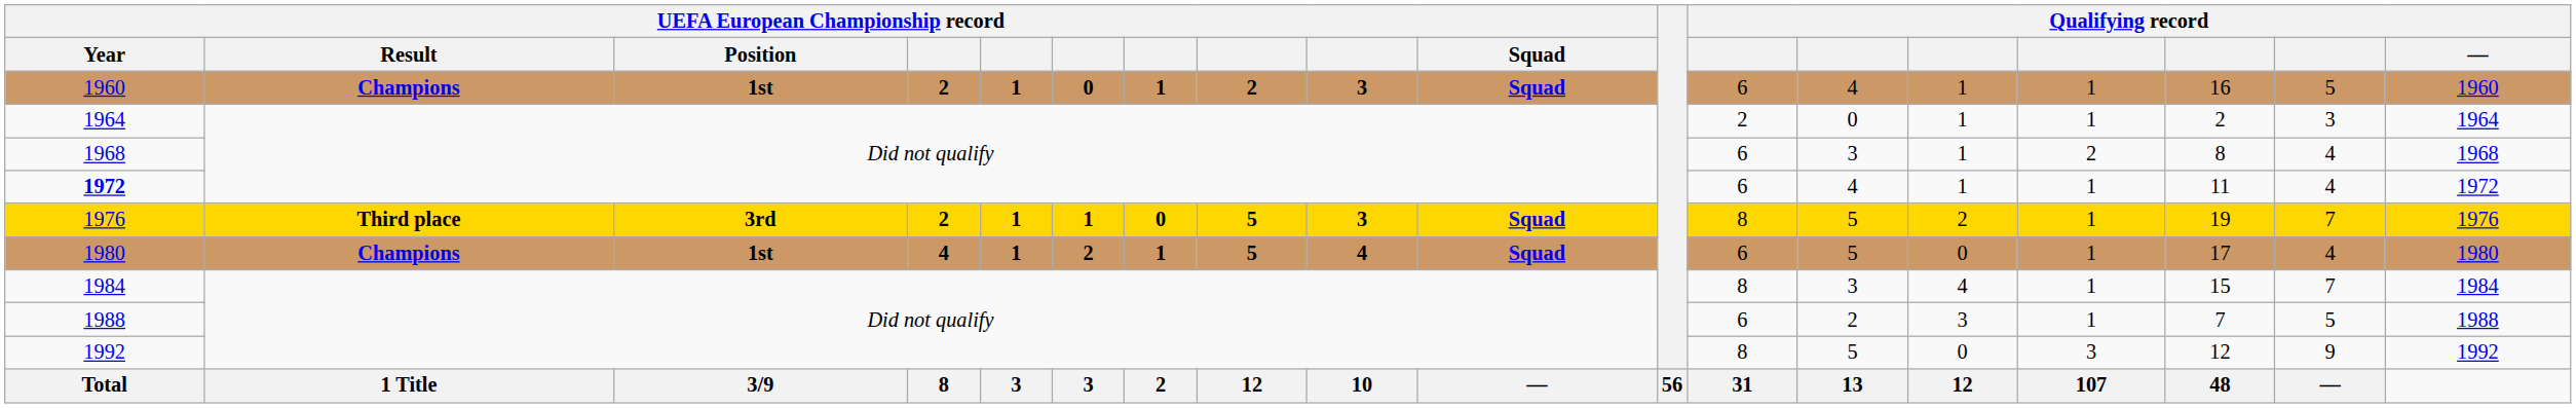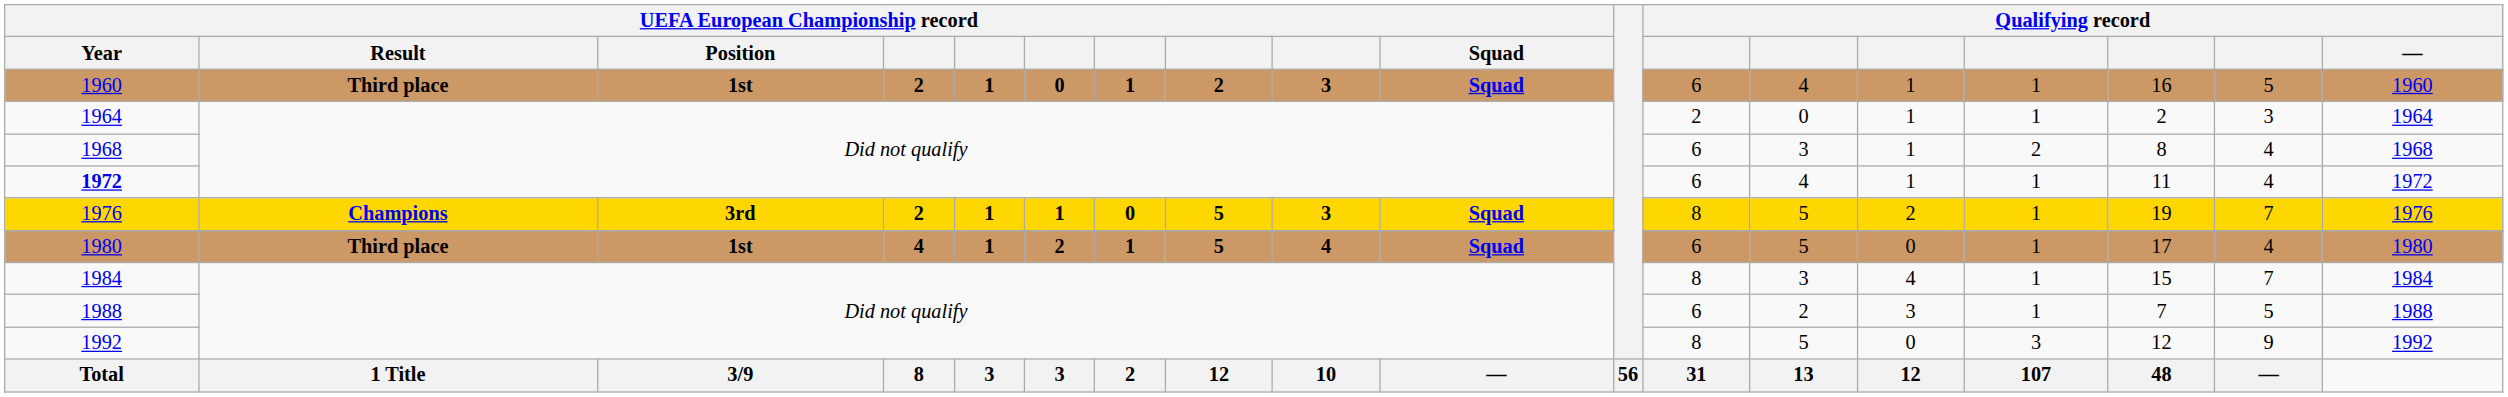row 3 | UEFA European Championship record / Result: Champions -> Third place
row 7 | UEFA European Championship record / Result: Third place -> Champions
row 8 | UEFA European Championship record / Result: Champions -> Third place
